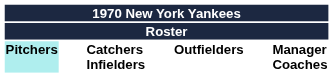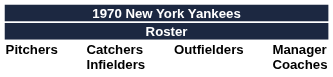Pitchers | column 1: paleturquoise background -> no background
